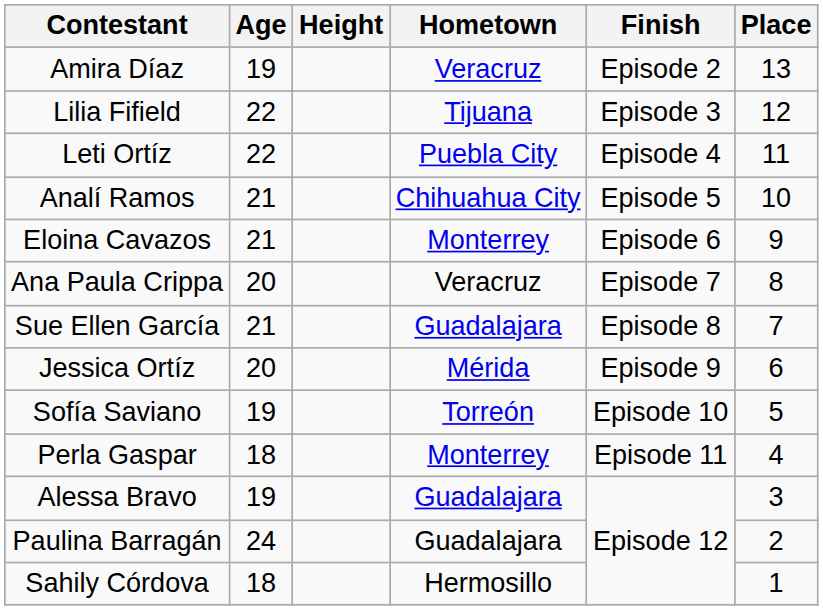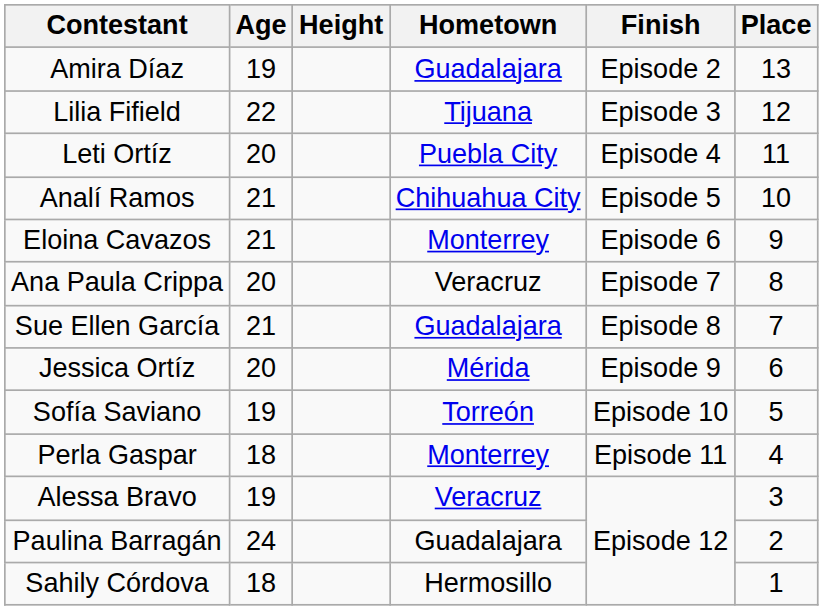Amira Díaz | Hometown: Veracruz -> Guadalajara
Leti Ortíz | Age: 22 -> 20
Alessa Bravo | Hometown: Guadalajara -> Veracruz
